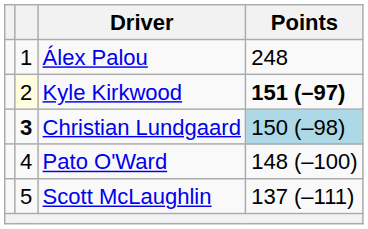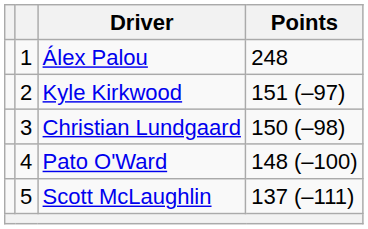Kyle Kirkwood | column 2: lightyellow background -> no background
Kyle Kirkwood | Points: bold -> normal
Christian Lundgaard | column 2: bold -> normal
Christian Lundgaard | Points: lightblue background -> no background
